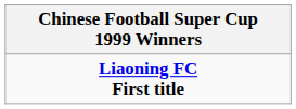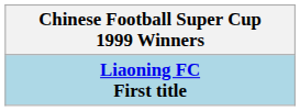row 2 | column 1: no background -> lightblue background
